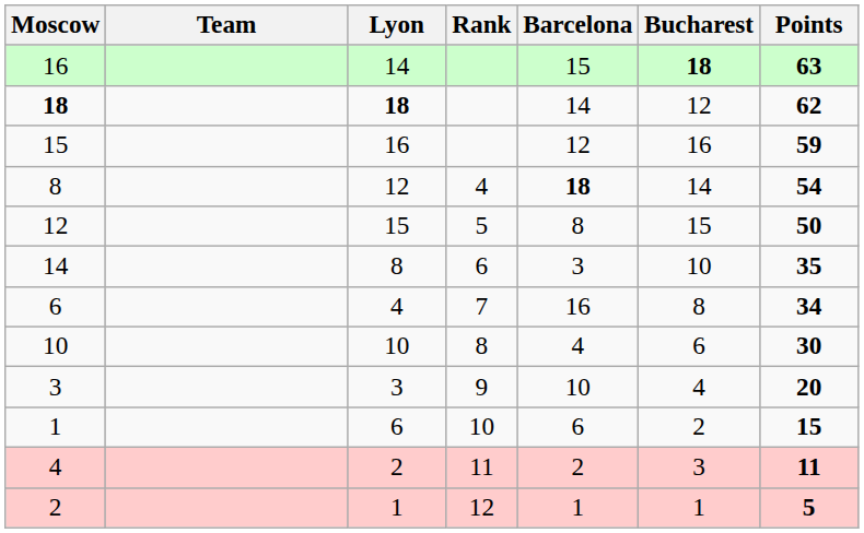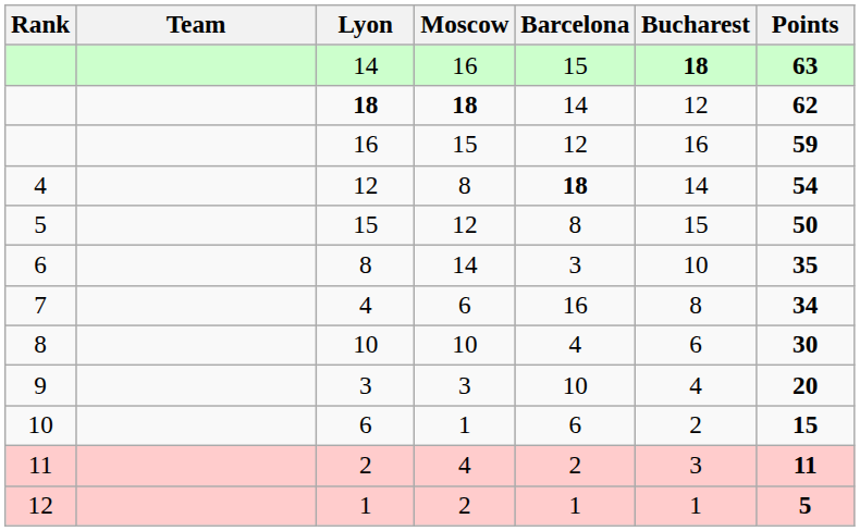columns swapped: Rank <-> Moscow
